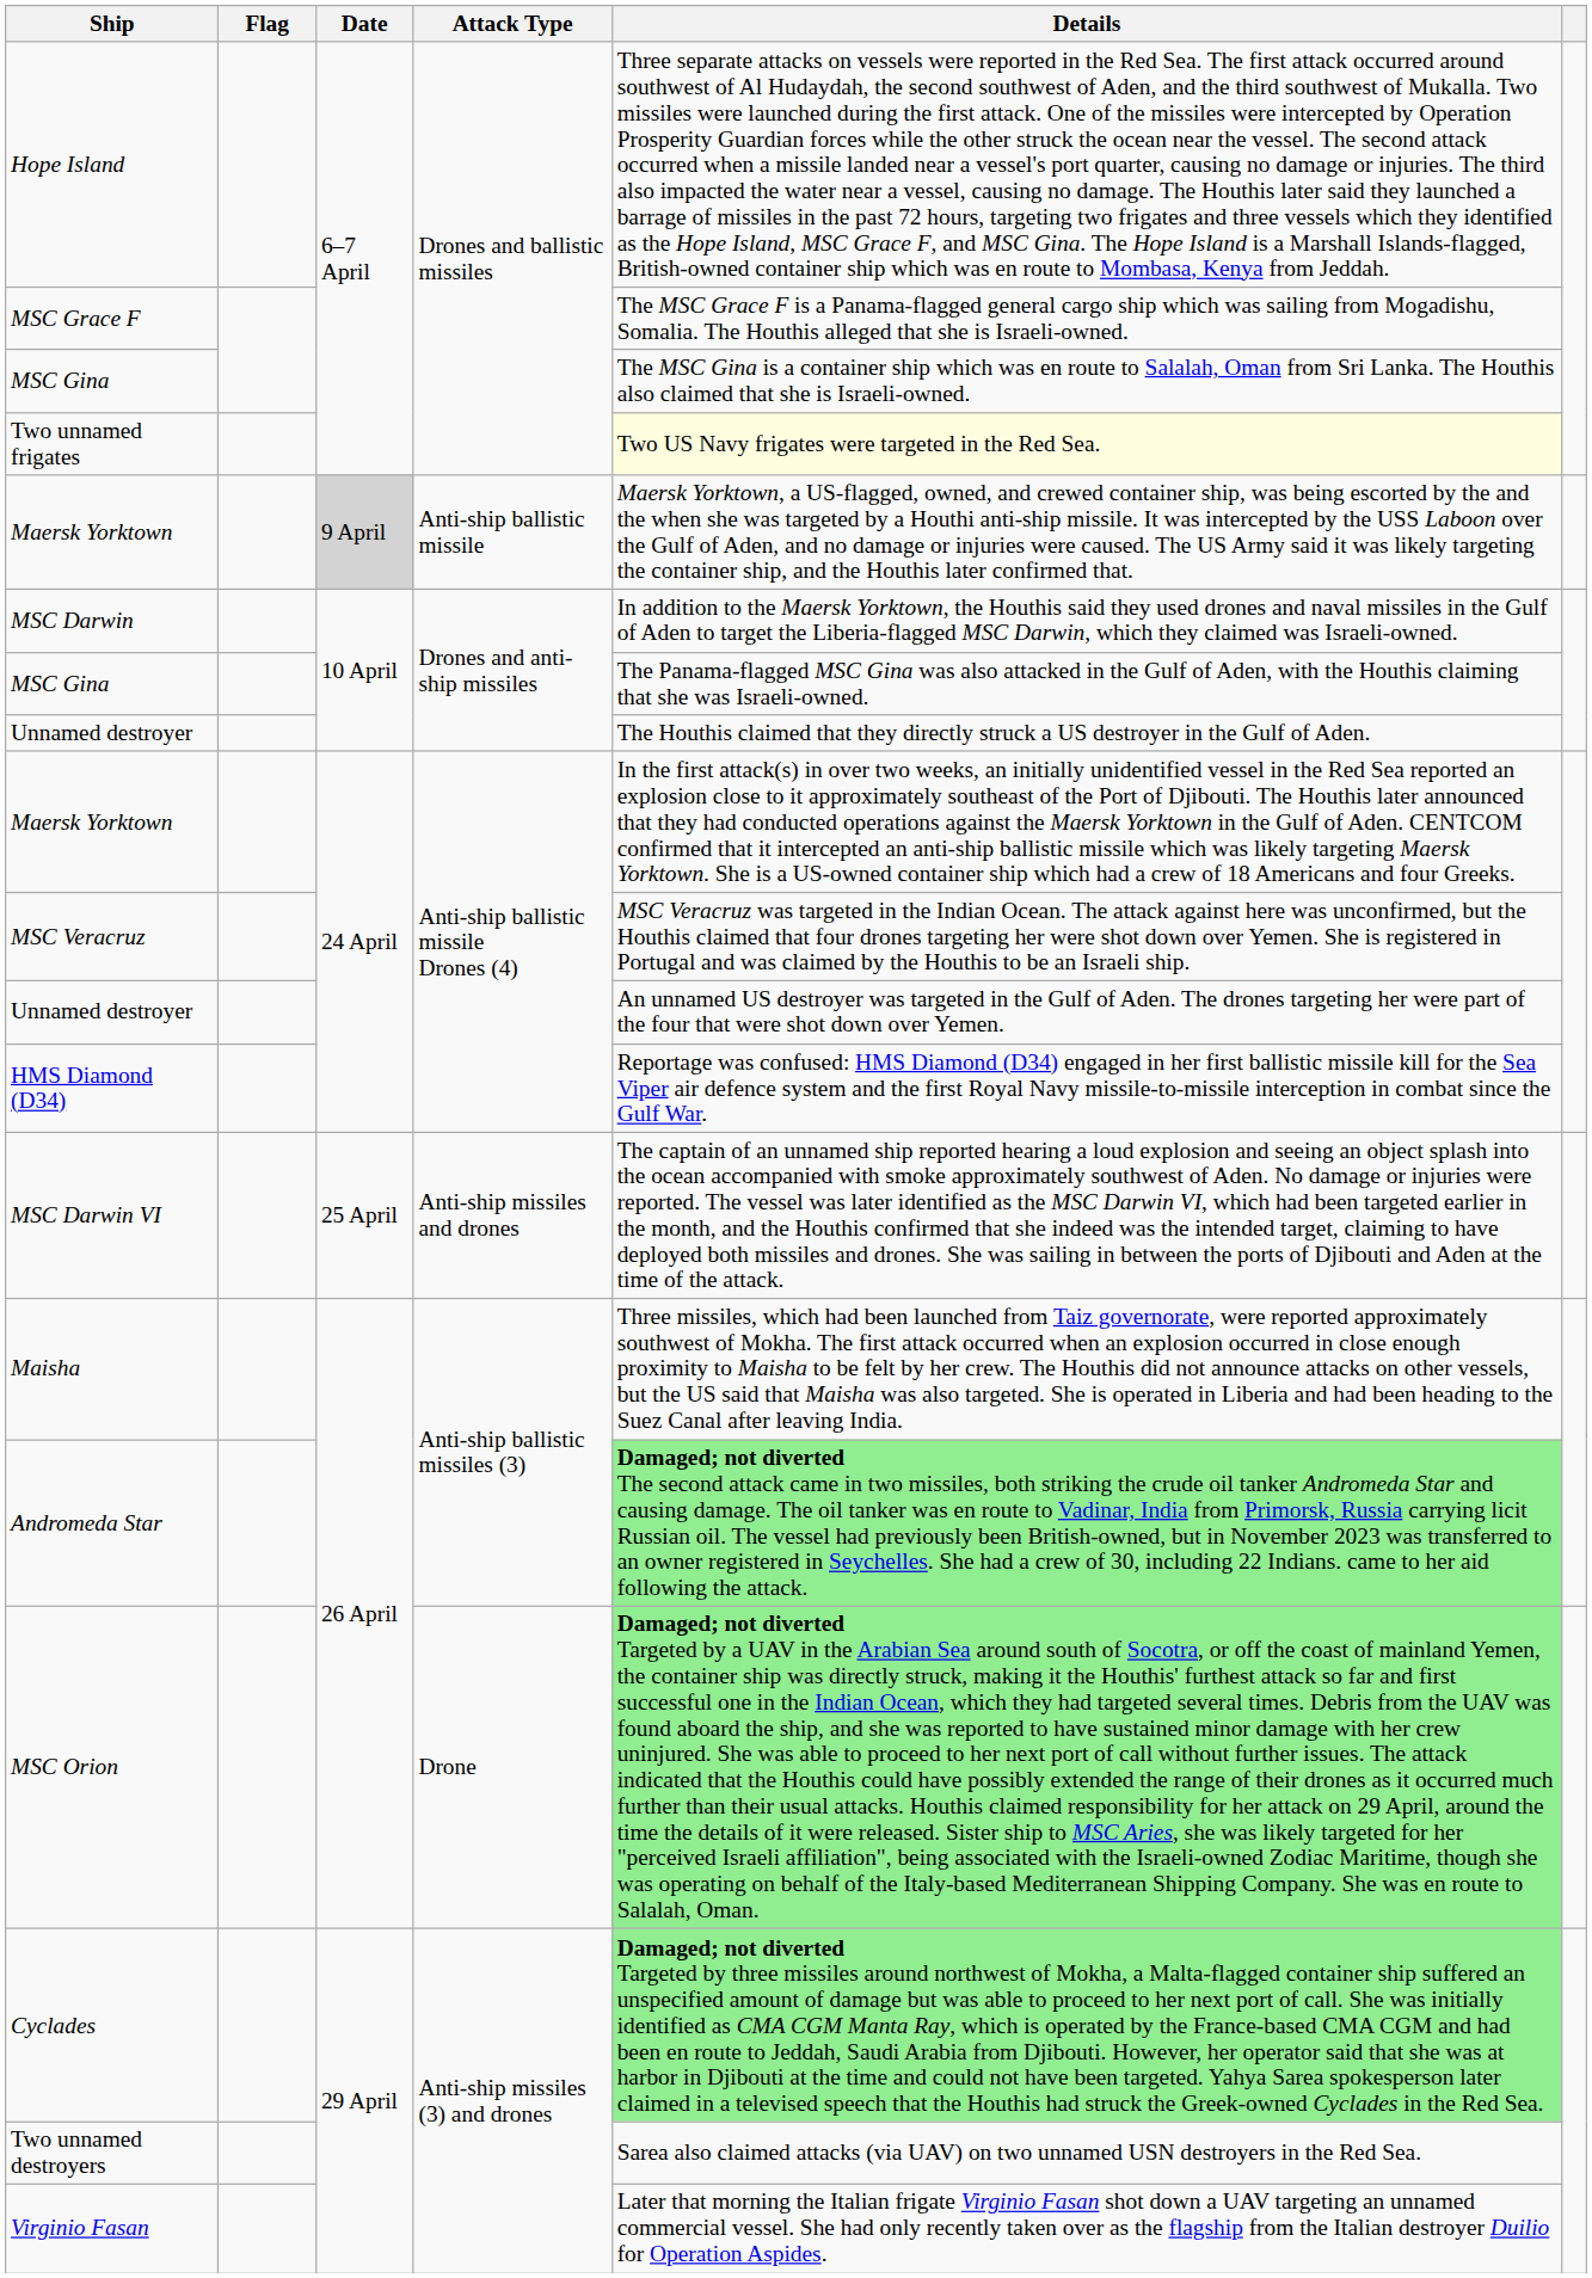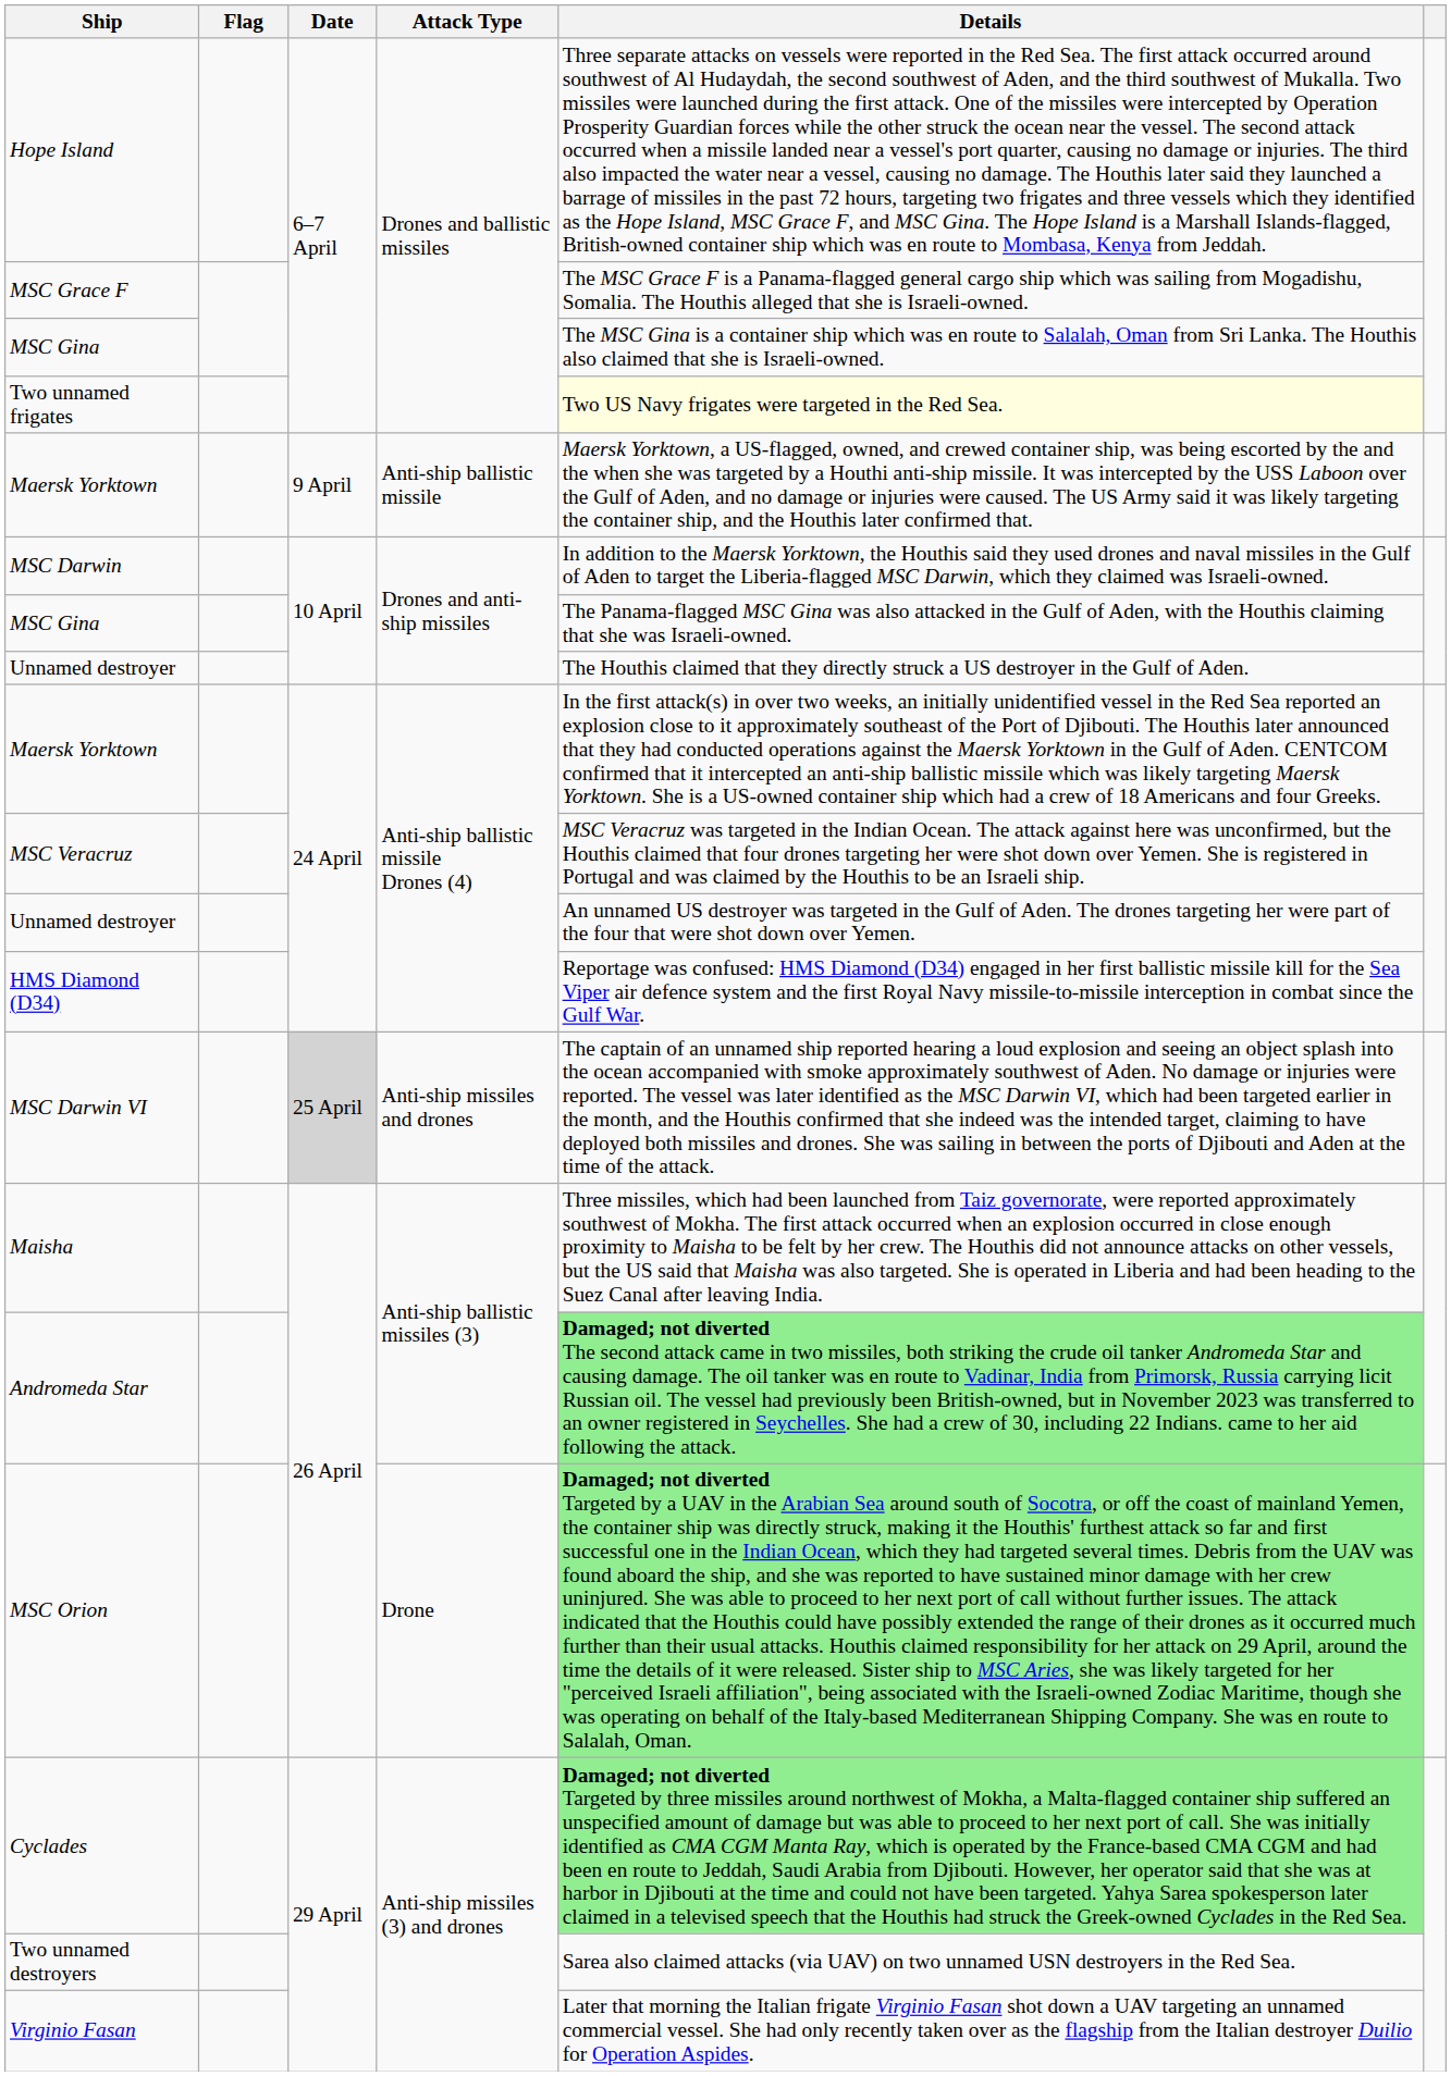Maersk Yorktown / Anti-ship ballistic missile | Date: lightgrey background -> no background
MSC Darwin VI | Date: no background -> lightgrey background
